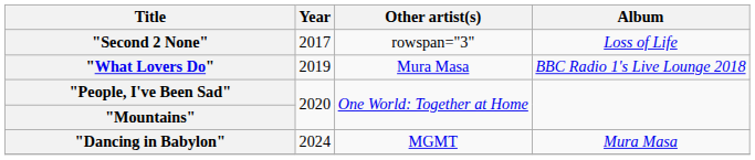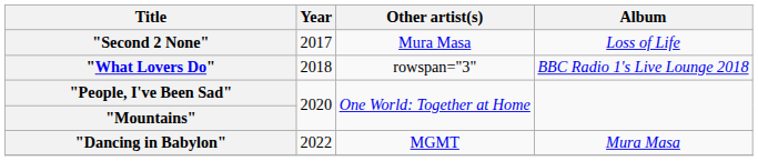"Second 2 None" | Other artist(s): rowspan="3" -> Mura Masa
"What Lovers Do" | Year: 2019 -> 2018
"What Lovers Do" | Other artist(s): Mura Masa -> rowspan="3"
"Dancing in Babylon" | Year: 2024 -> 2022
